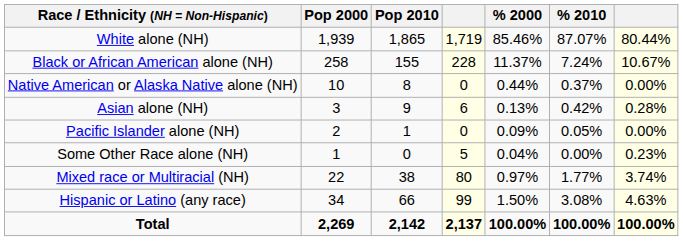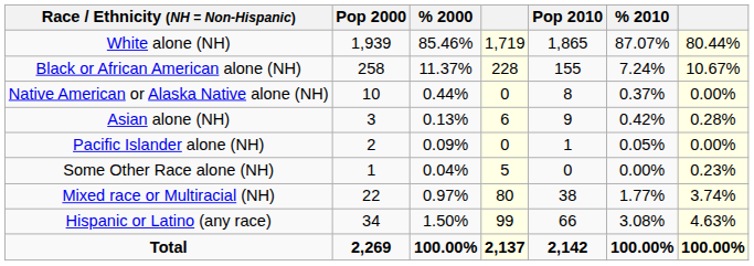columns swapped: Pop 2010 <-> % 2000
